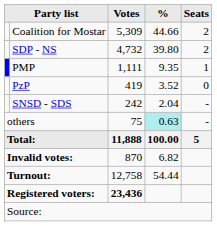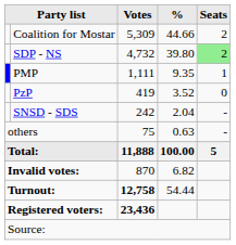SDP - NS | Seats: no background -> lightgreen background
others | %: paleturquoise background -> no background
Turnout: | Votes: normal -> bold
